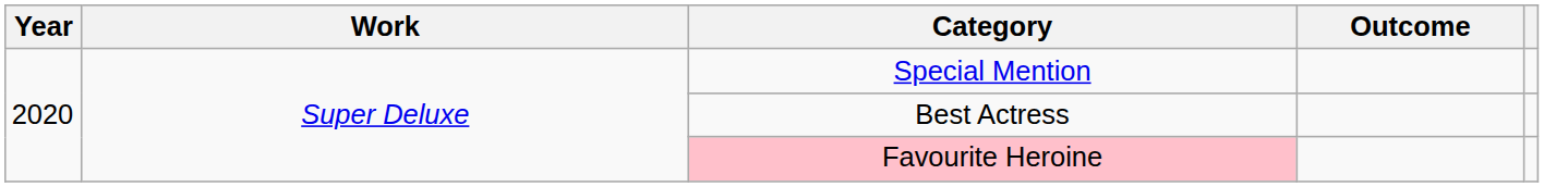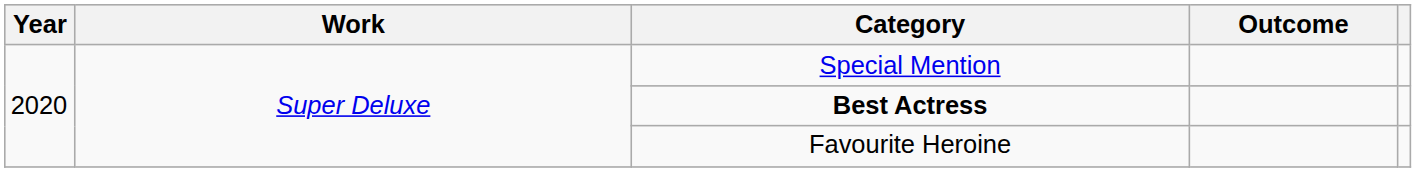Best Actress | Category: normal -> bold
Favourite Heroine | Category: pink background -> no background
